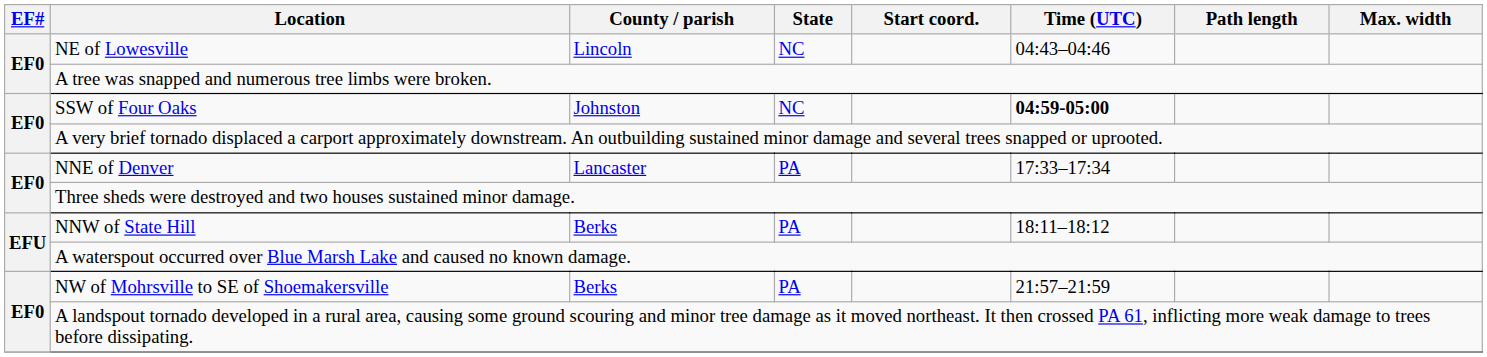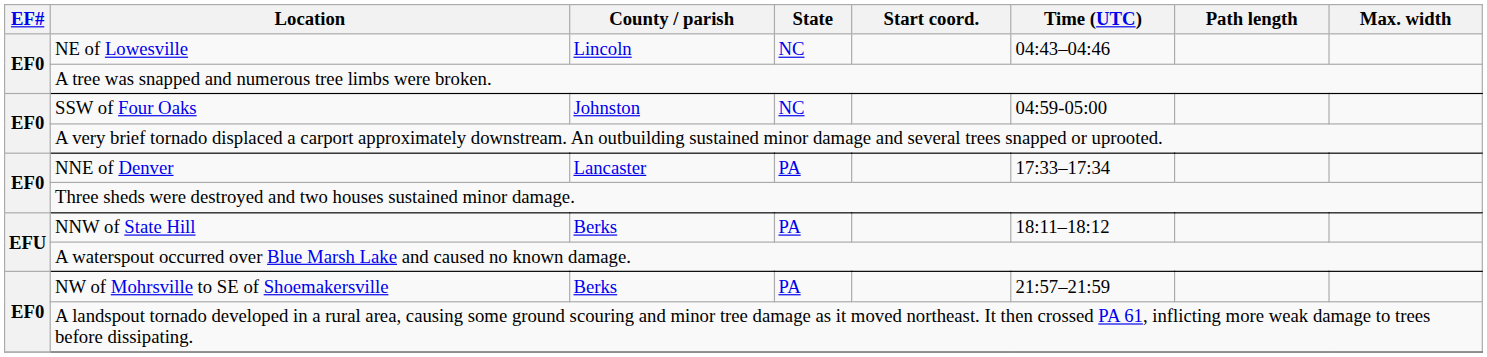SSW of Four Oaks | Time (UTC): bold -> normal
